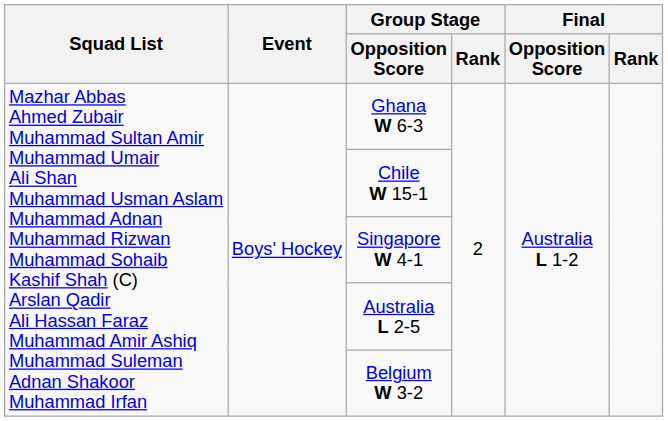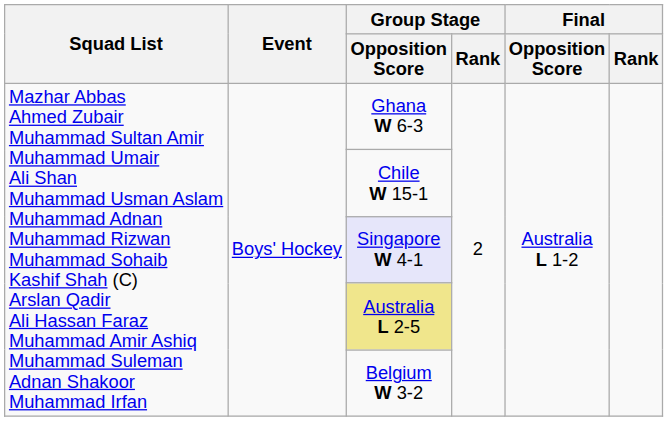Singapore W 4-1 | Group Stage / Opposition Score: no background -> lavender background
Australia L 2-5 | Group Stage / Opposition Score: no background -> khaki background
